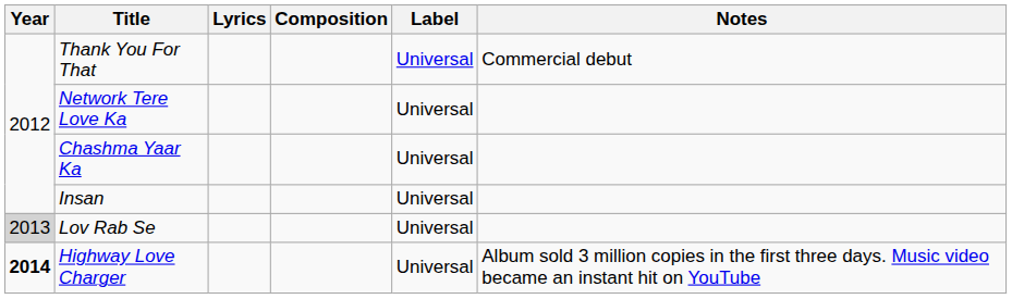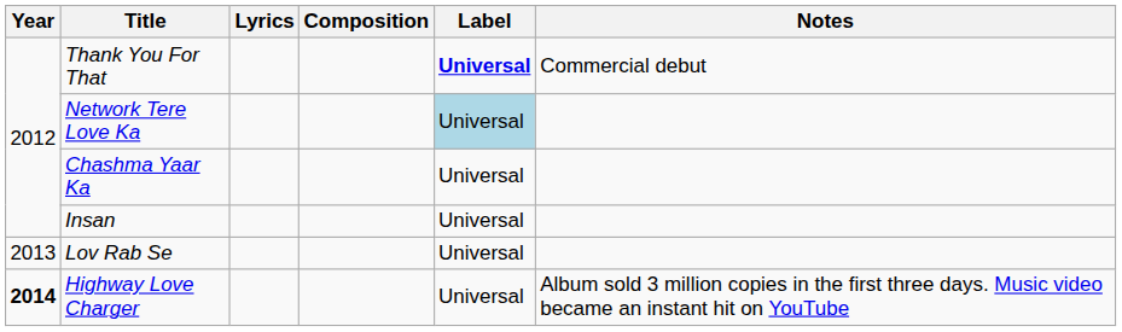Thank You For That | Label: normal -> bold
Network Tere Love Ka | Label: no background -> lightblue background
Lov Rab Se | Year: lightgrey background -> no background
